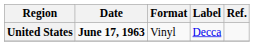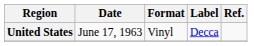United States | Date: bold -> normal
